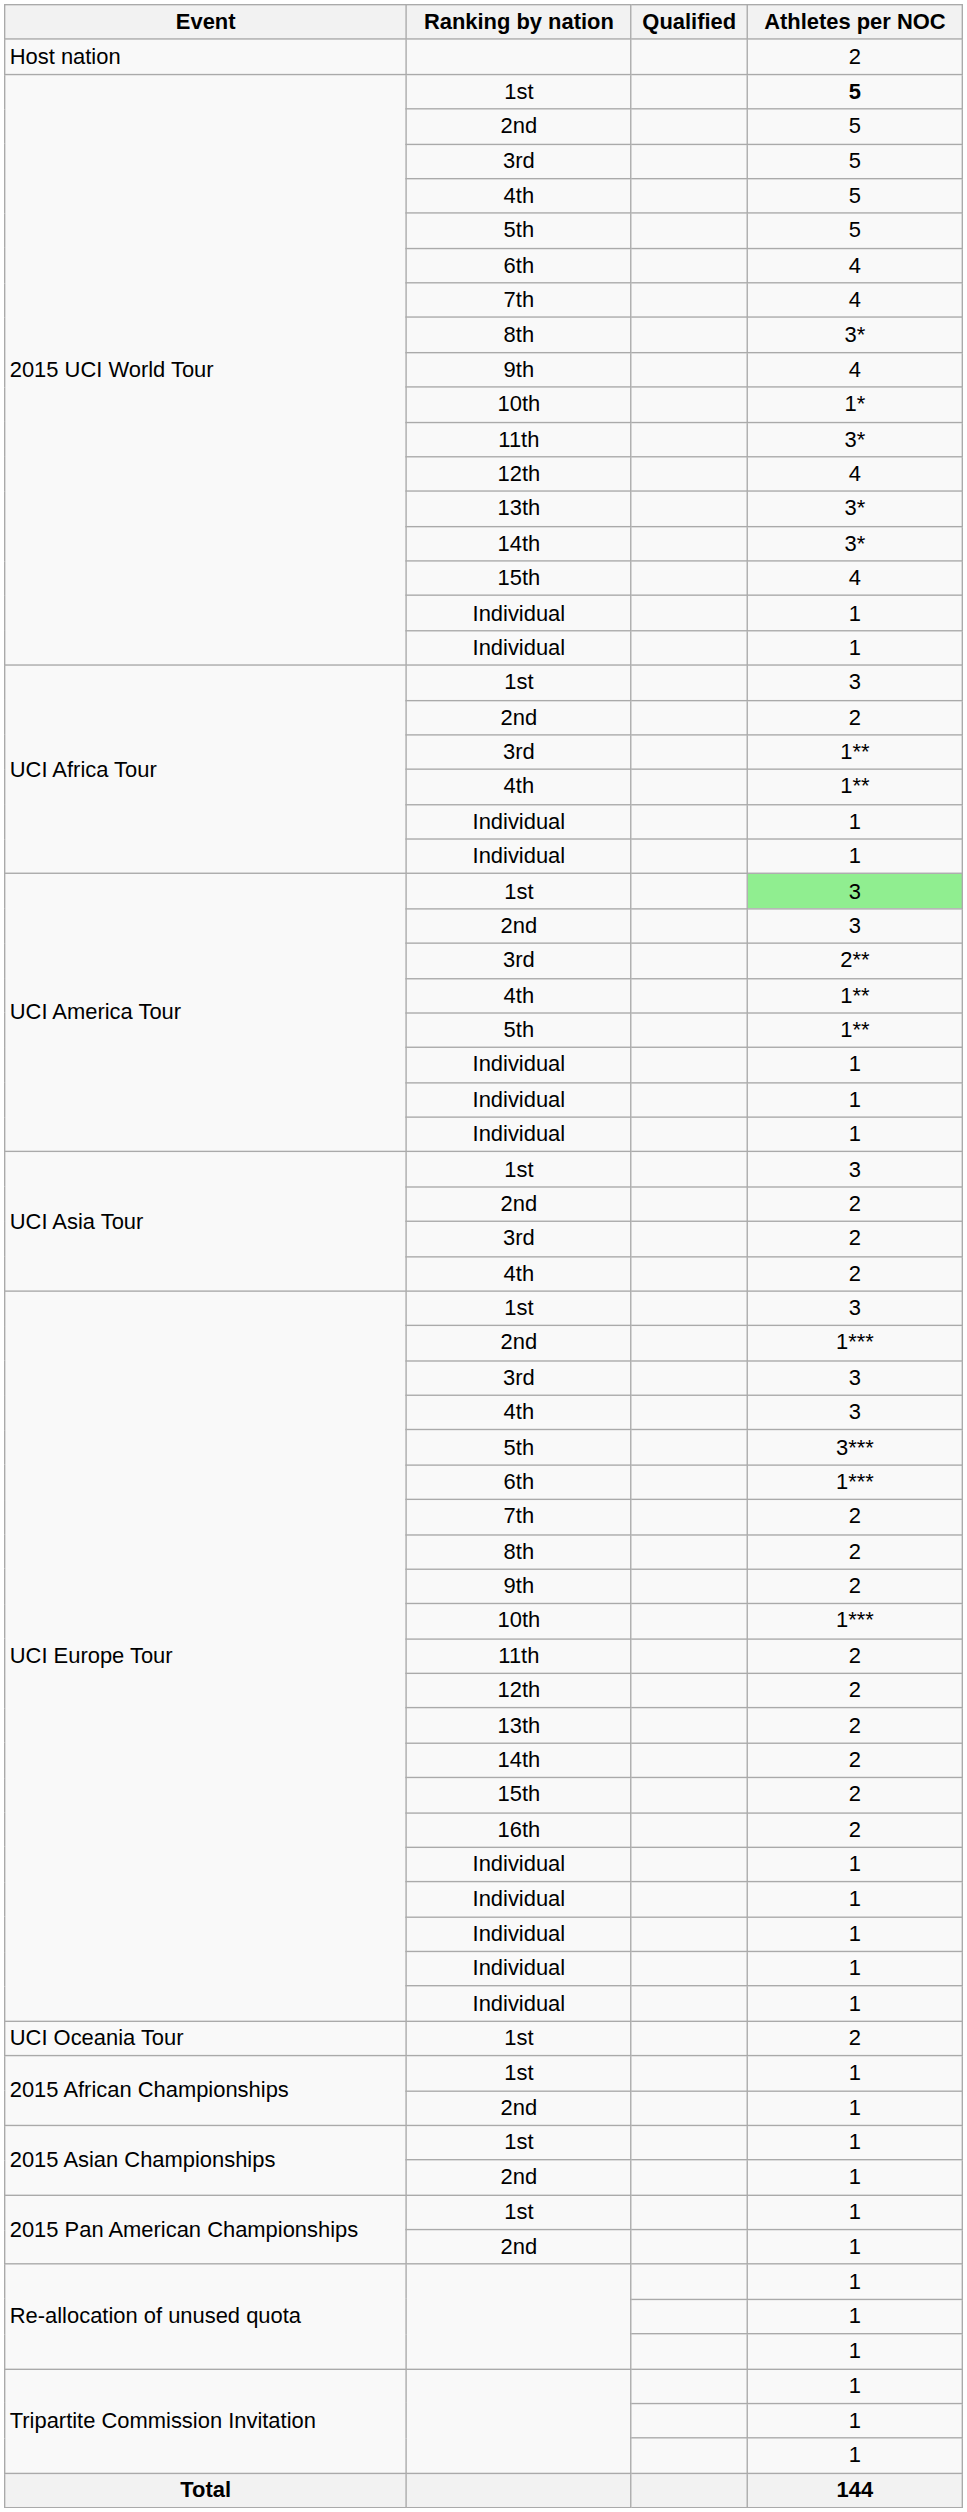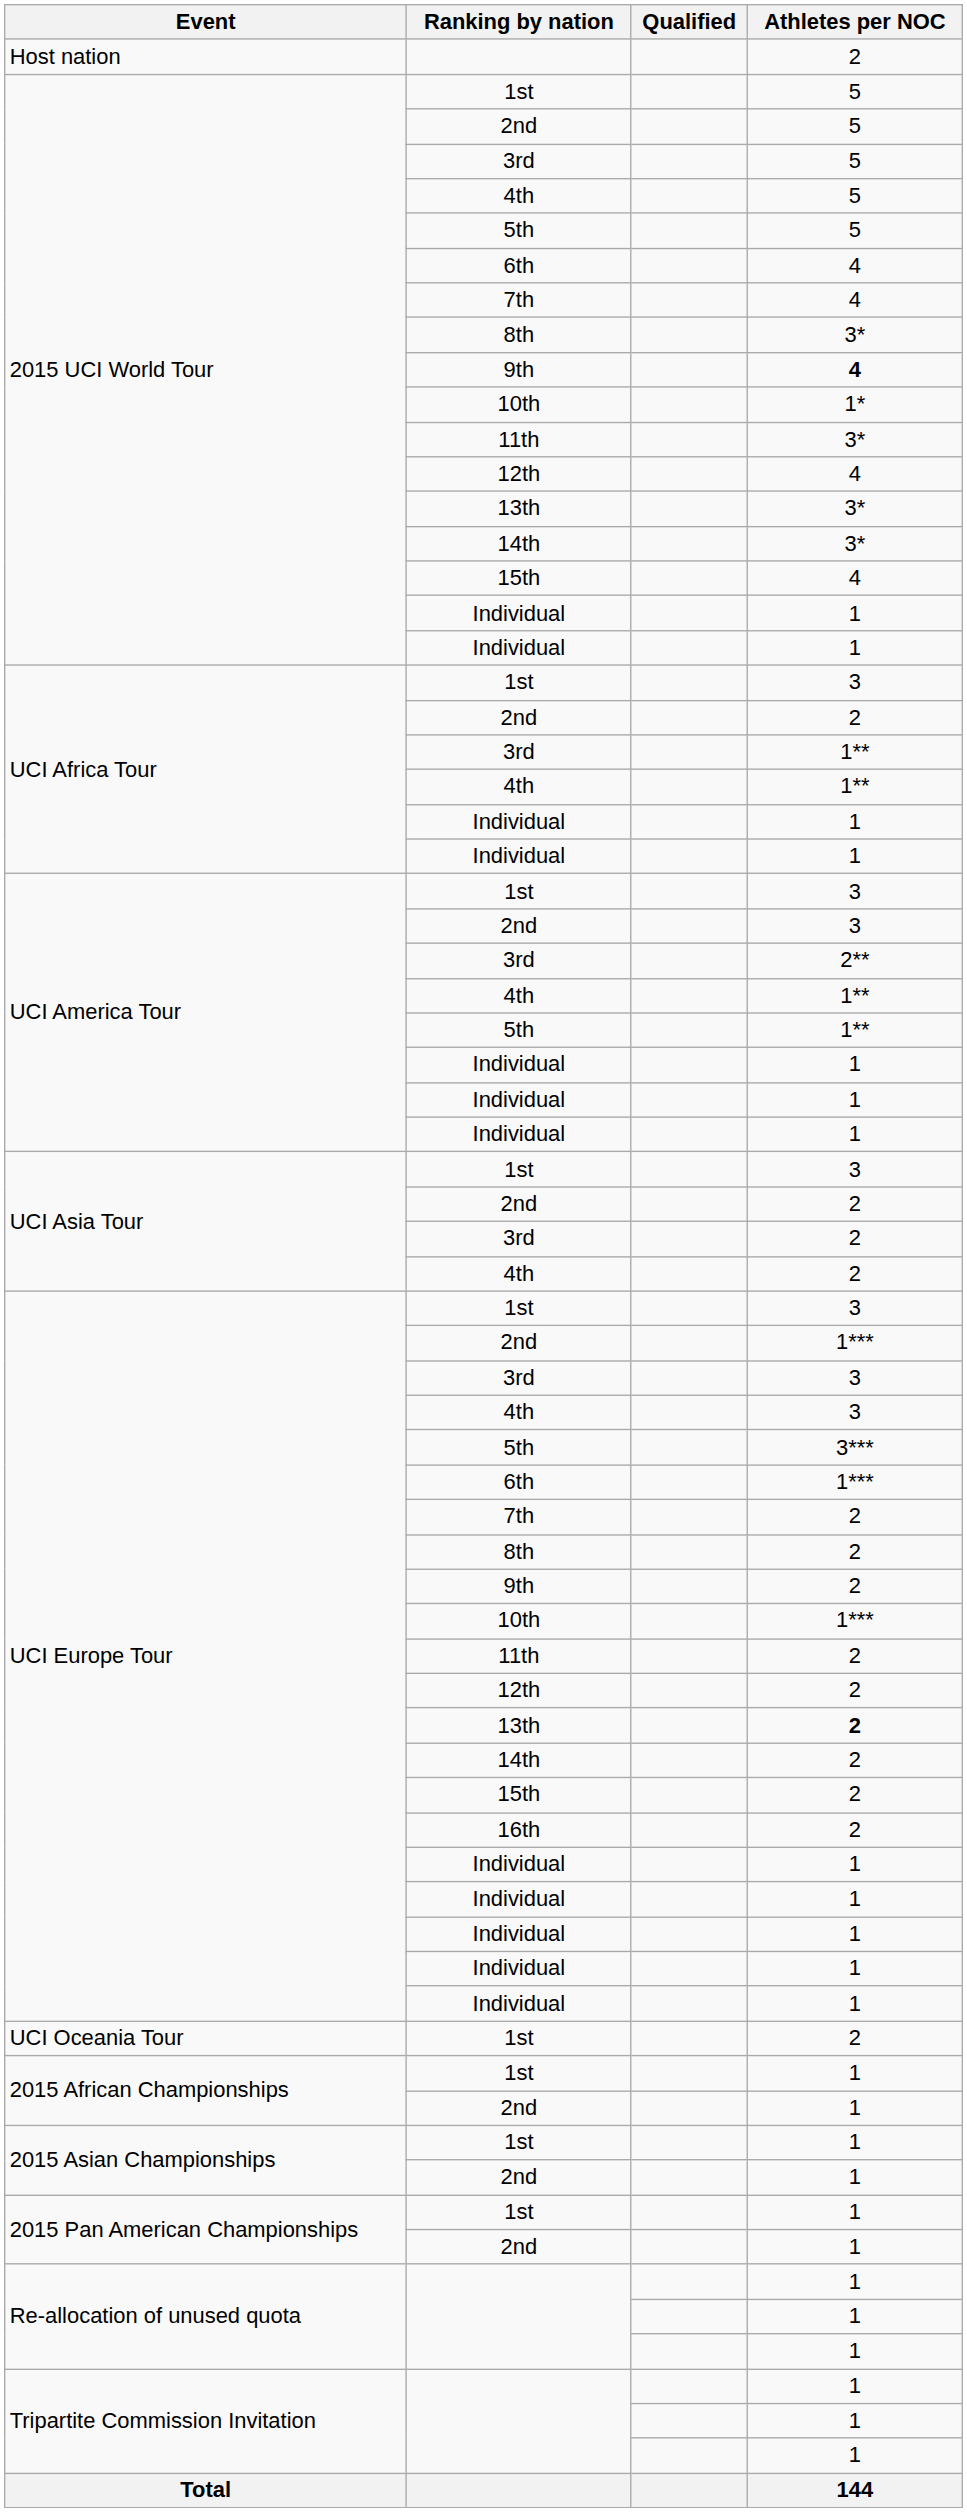2015 UCI World Tour / 1st | Athletes per NOC: bold -> normal
2015 UCI World Tour / 9th | Athletes per NOC: normal -> bold
UCI America Tour / 1st | Athletes per NOC: lightgreen background -> no background
UCI Europe Tour / 13th | Athletes per NOC: normal -> bold
